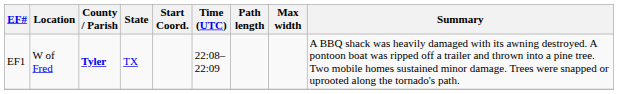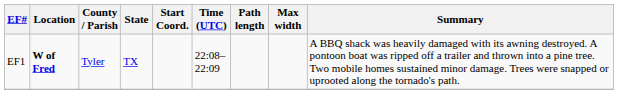EF1 | Location: normal -> bold
EF1 | County / Parish: bold -> normal
